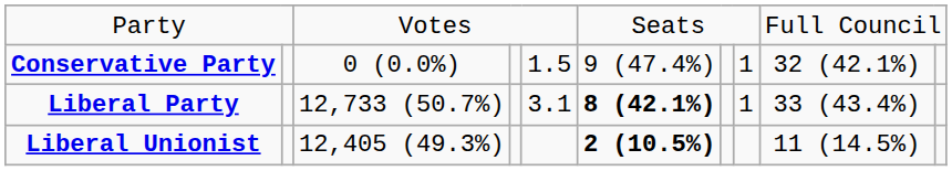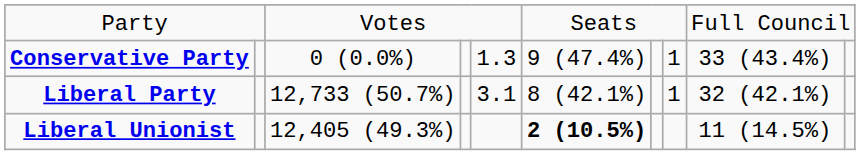Conservative Party | column 5: 1.5 -> 1.3
Conservative Party | column 9: 32 (42.1%) -> 33 (43.4%)
Liberal Party | column 6: bold -> normal
Liberal Party | column 9: 33 (43.4%) -> 32 (42.1%)
